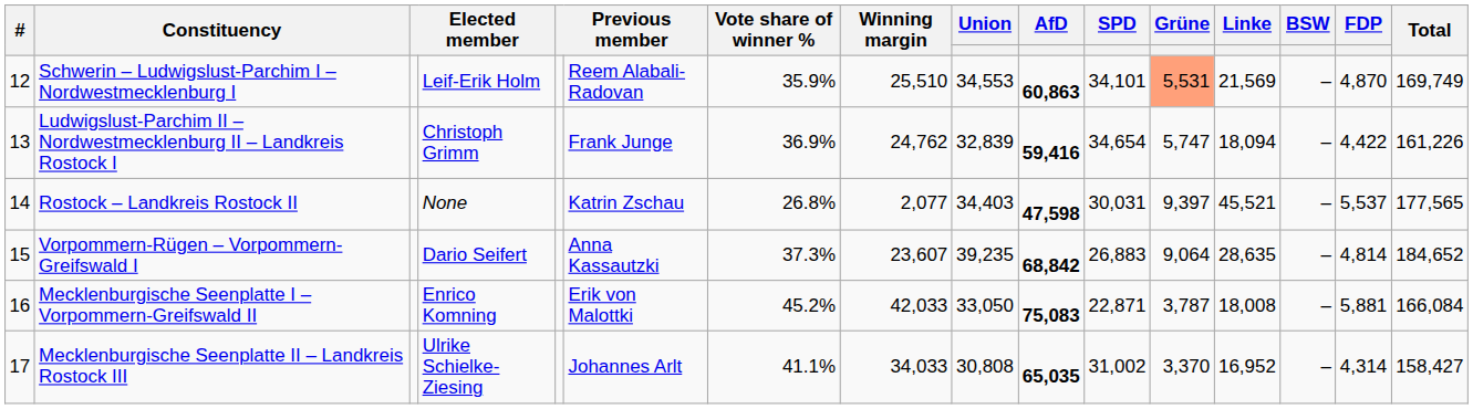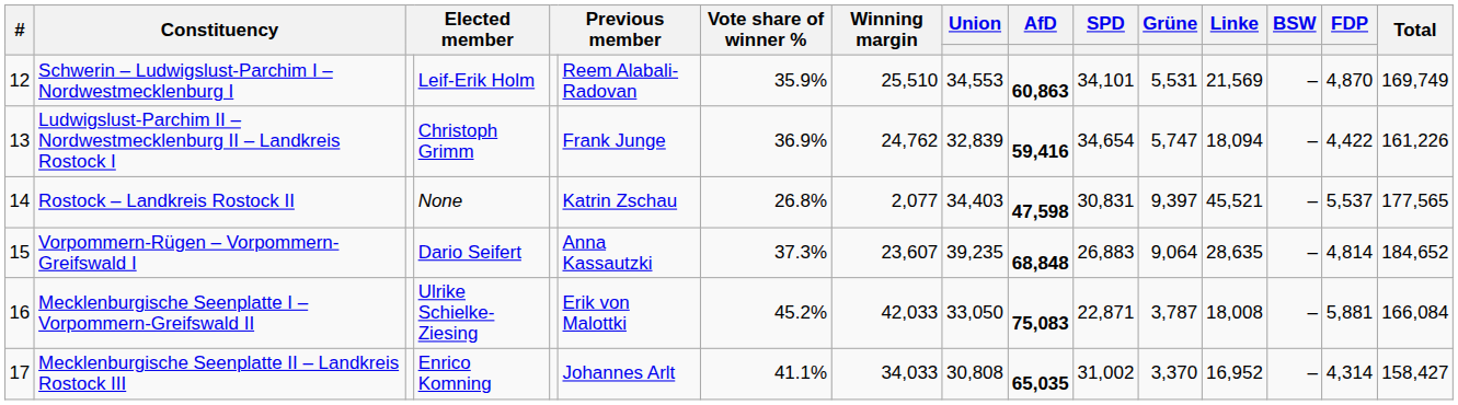Schwerin – Ludwigslust-Parchim I – Nordwestmecklenburg I | Grüne: lightsalmon background -> no background
Rostock – Landkreis Rostock II | SPD: 30,031 -> 30,831
Vorpommern-Rügen – Vorpommern-Greifswald I | AfD: 68,842 -> 68,848
Mecklenburgische Seenplatte I – Vorpommern-Greifswald II | column 4: Enrico Komning -> Ulrike Schielke-Ziesing
Mecklenburgische Seenplatte II – Landkreis Rostock III | column 4: Ulrike Schielke-Ziesing -> Enrico Komning
